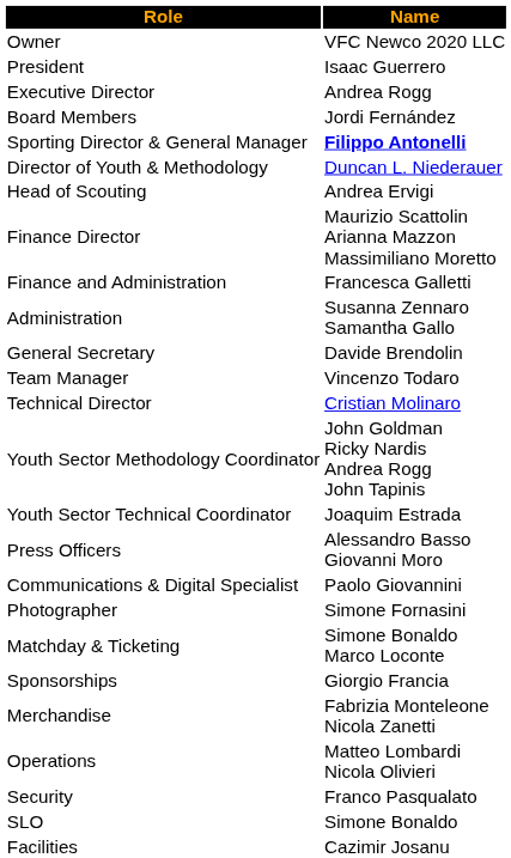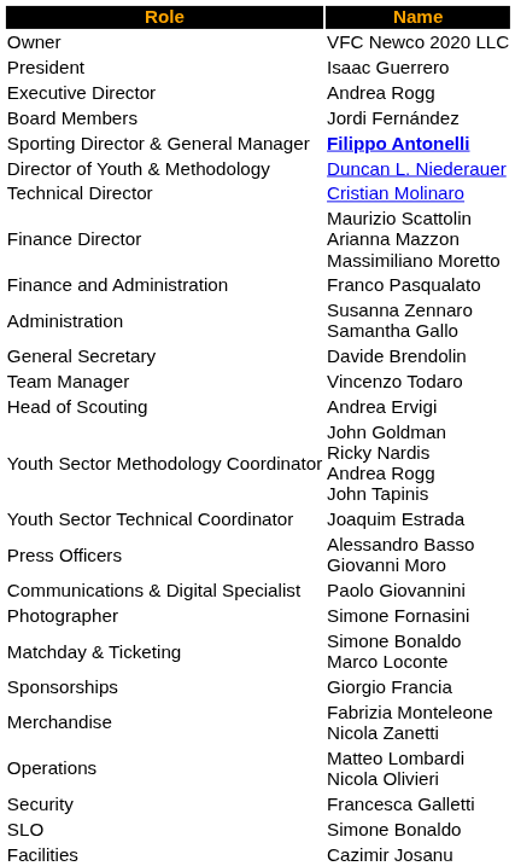rows swapped: Technical Director <-> Head of Scouting
Finance and Administration | Name: Francesca Galletti -> Franco Pasqualato
Security | Name: Franco Pasqualato -> Francesca Galletti
